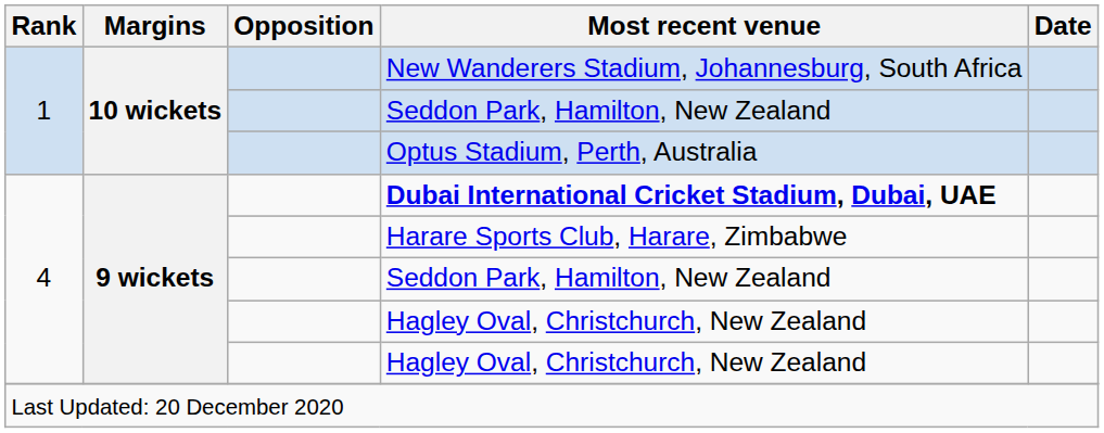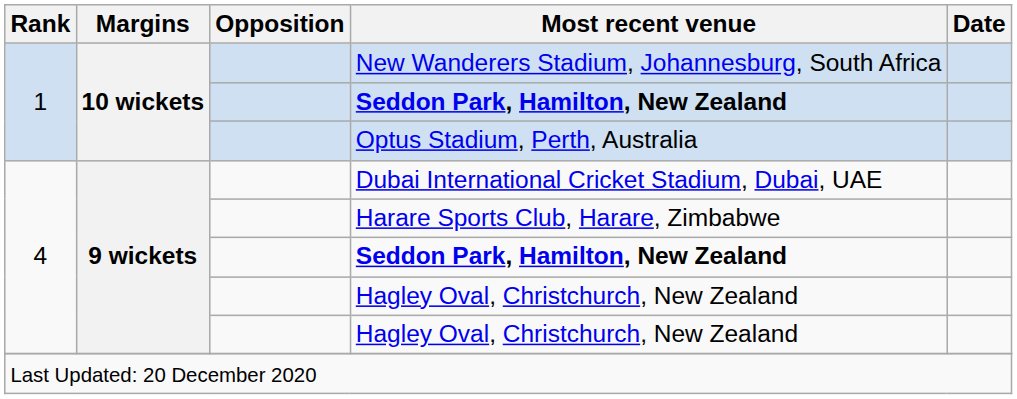1 / Seddon Park, Hamilton, New Zealand | Most recent venue: normal -> bold
Dubai International Cricket Stadium, Dubai, UAE | Most recent venue: bold -> normal
4 / Seddon Park, Hamilton, New Zealand | Most recent venue: normal -> bold
